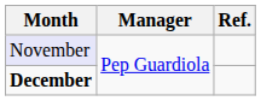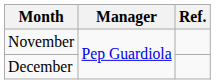November | Month: lavender background -> no background
December | Month: bold -> normal
